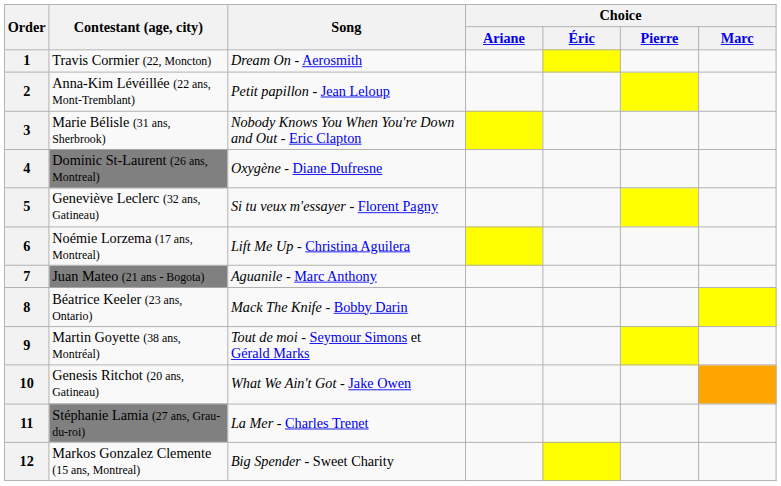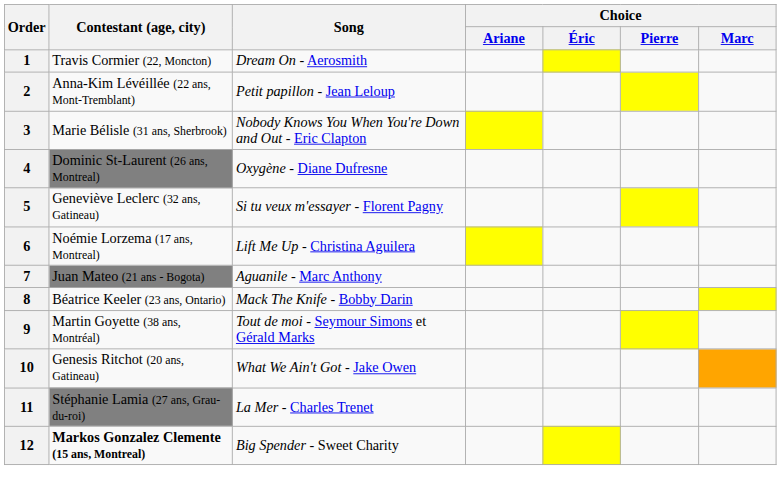12 | Contestant (age, city): normal -> bold
